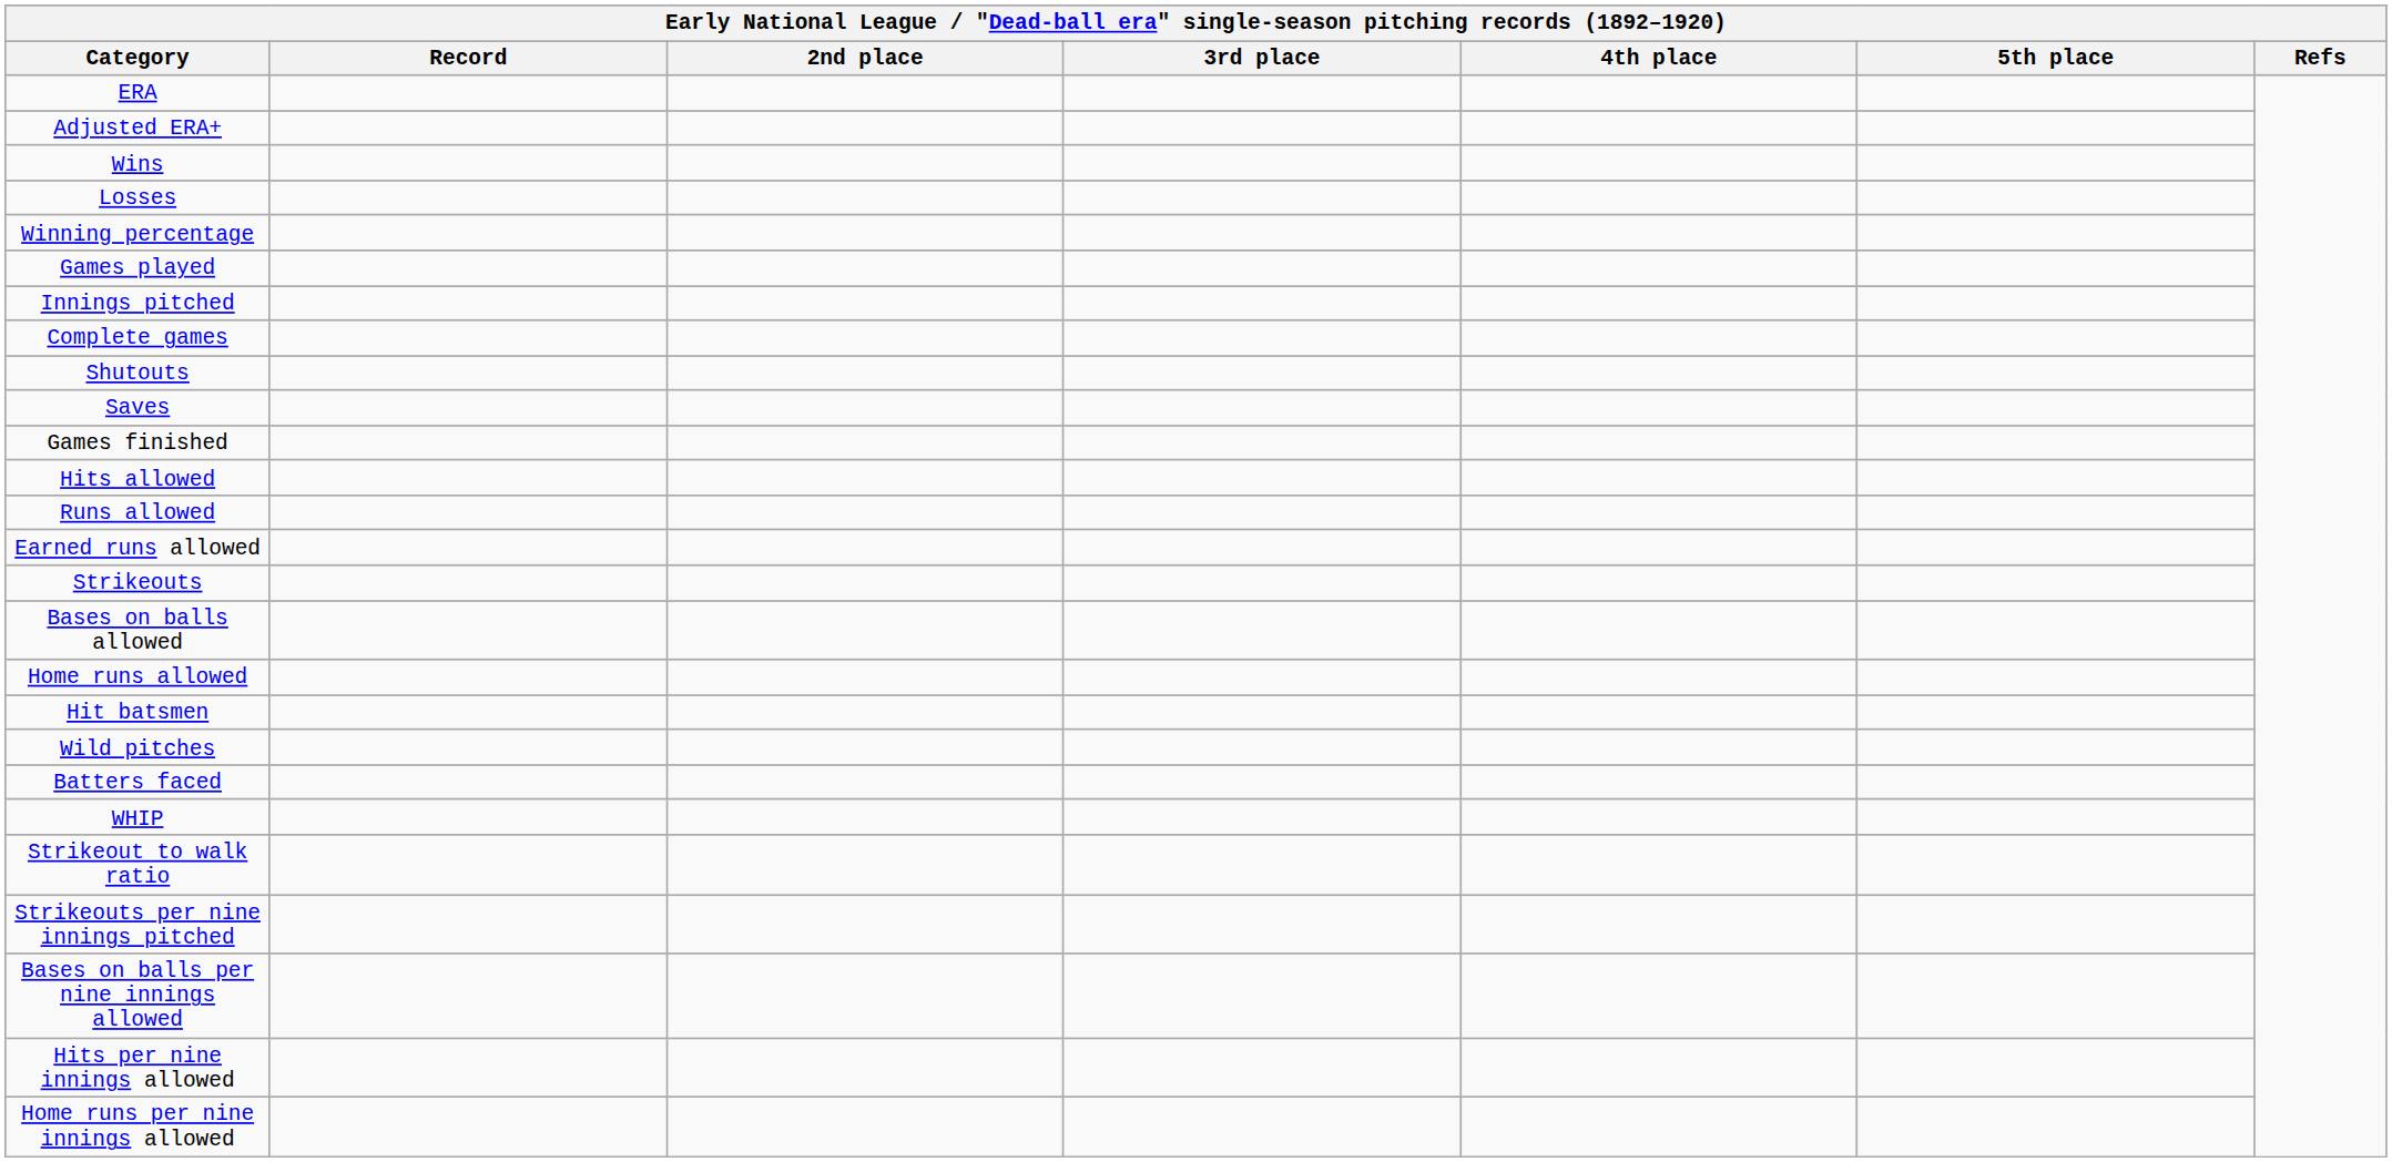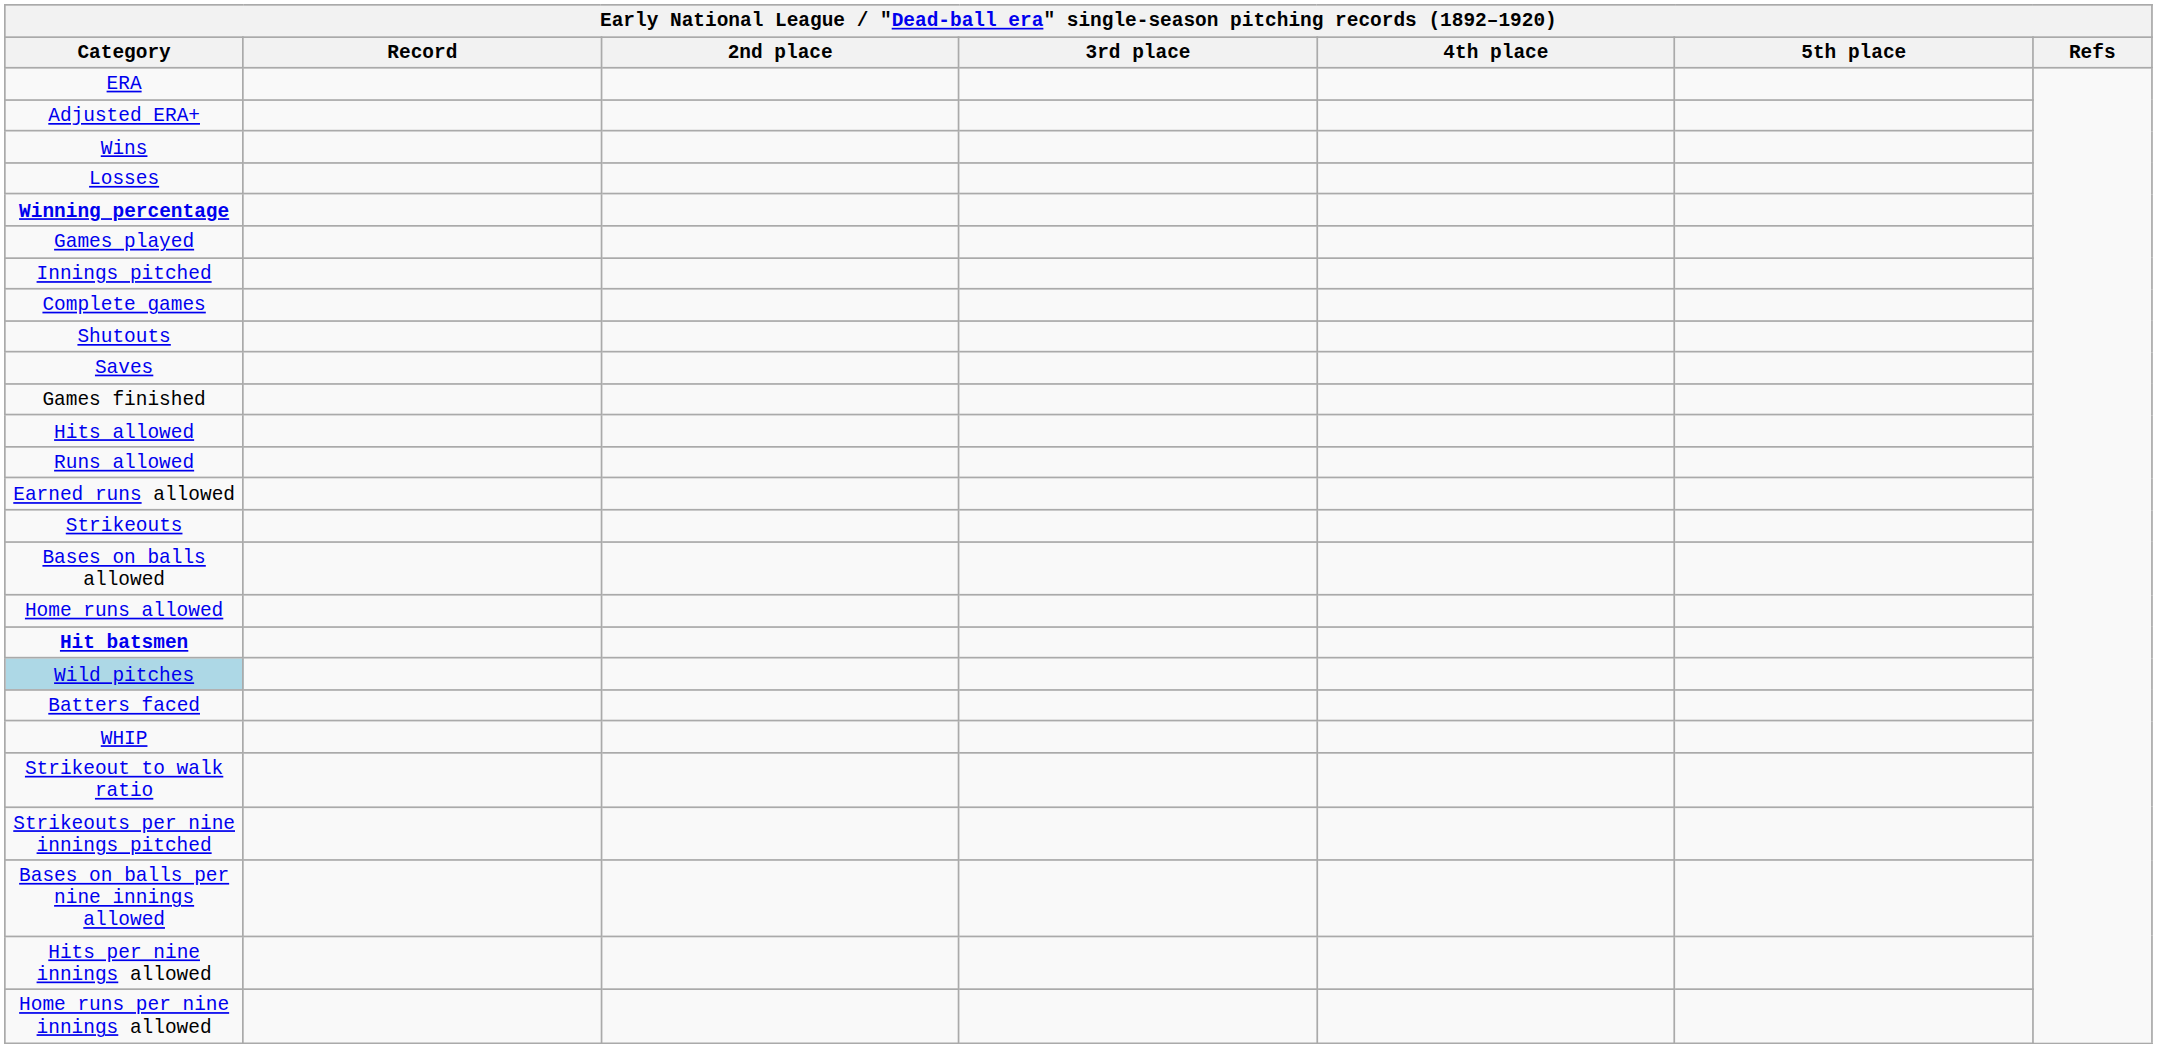Winning percentage | Category: normal -> bold
Hit batsmen | Category: normal -> bold
Wild pitches | Category: no background -> lightblue background
